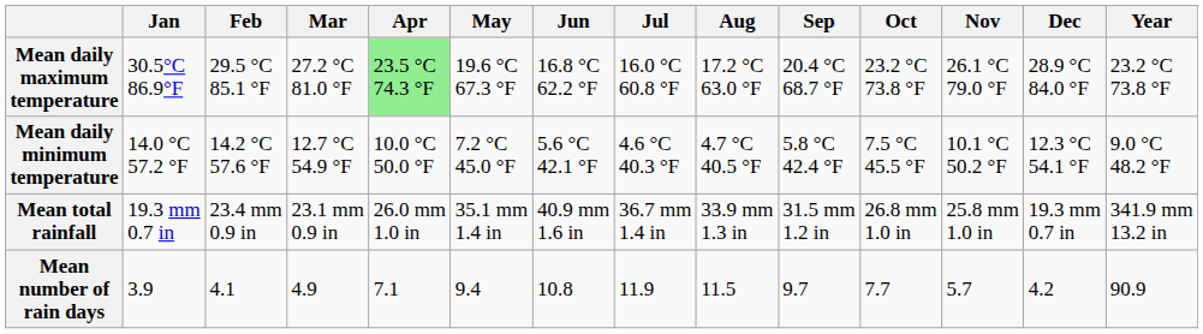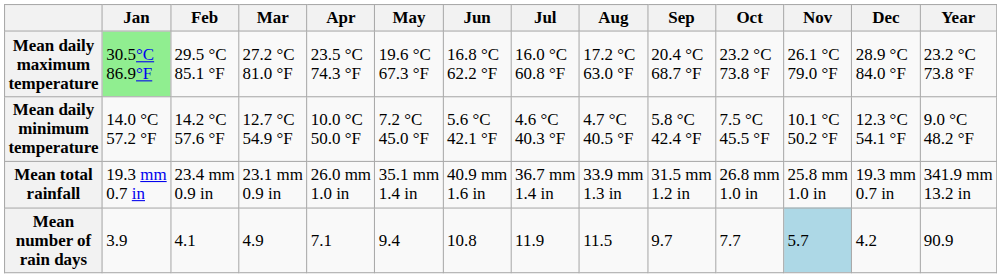row 2 | Jan: no background -> lightgreen background
row 2 | Apr: lightgreen background -> no background
row 5 | Nov: no background -> lightblue background
